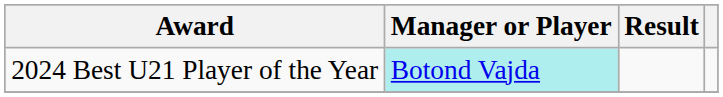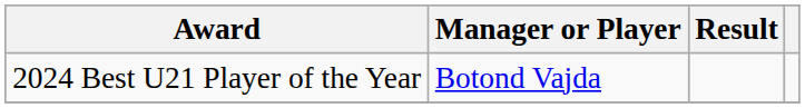2024 Best U21 Player of the Year | Manager or Player: paleturquoise background -> no background
